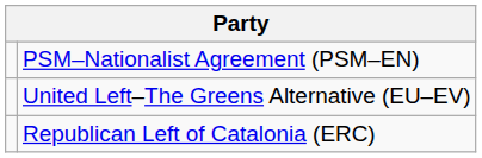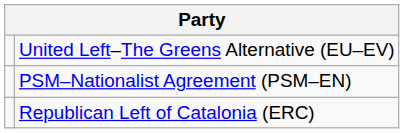rows swapped: PSM–Nationalist Agreement (PSM–EN) <-> United Left–The Greens Alternative (EU–EV)
